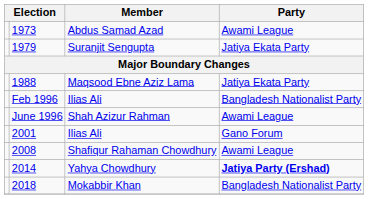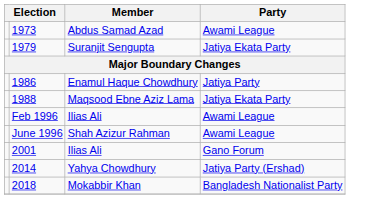+ row: 1986 | Enamul Haque Chowdhury | Jatiya Party
Feb 1996 / Ilias Ali | Party: Bangladesh Nationalist Party -> Awami League
- row: 2008 | Shafiqur Rahaman Chowdhury | Awami League
Yahya Chowdhury | Party: bold -> normal
